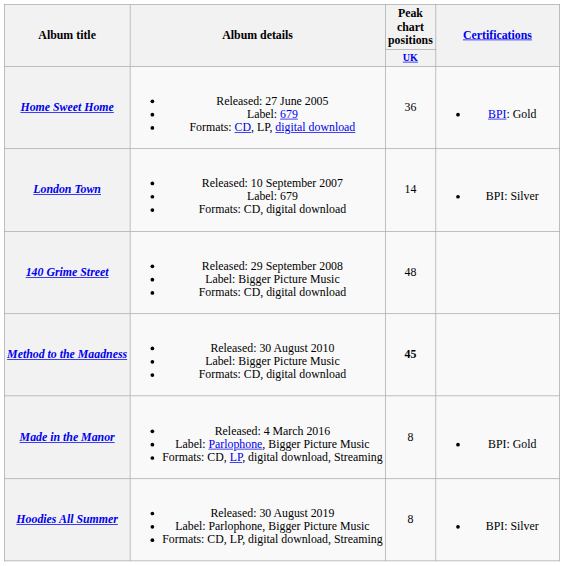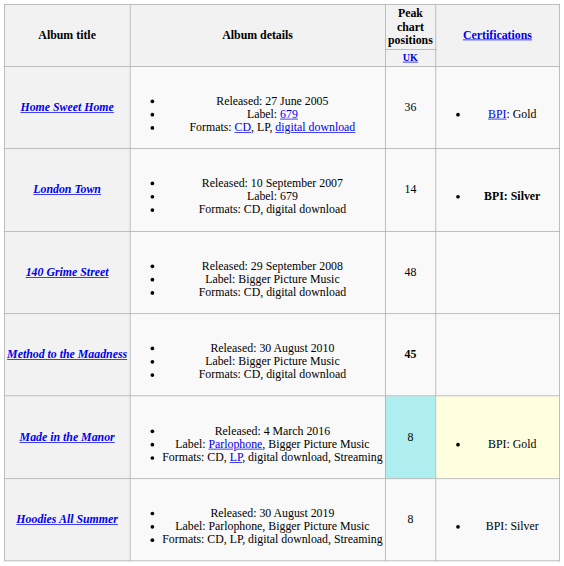London Town | Certifications: normal -> bold
Made in the Manor | Peak chart positions / UK: no background -> paleturquoise background
Made in the Manor | Certifications: no background -> lightyellow background
